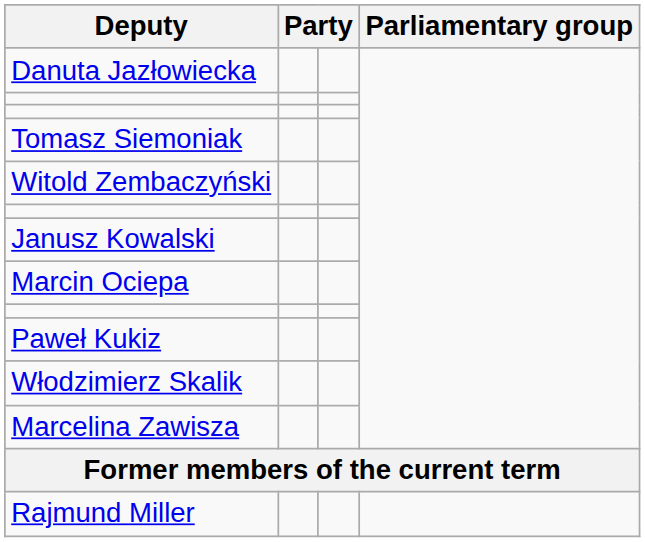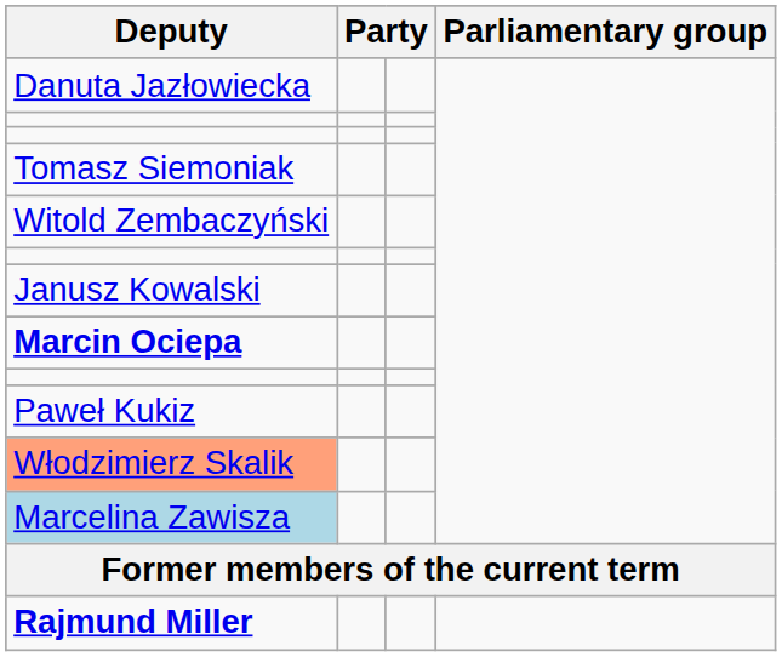Marcin Ociepa | Deputy: normal -> bold
Włodzimierz Skalik | Deputy: no background -> lightsalmon background
Marcelina Zawisza | Deputy: no background -> lightblue background
Rajmund Miller | Deputy: normal -> bold
